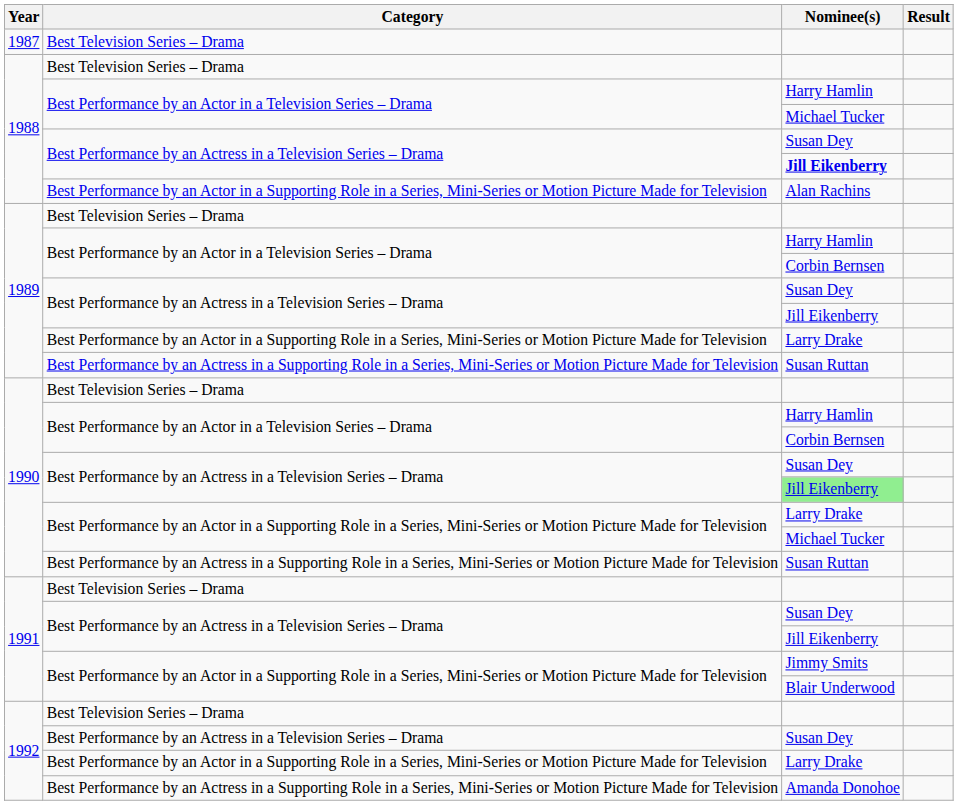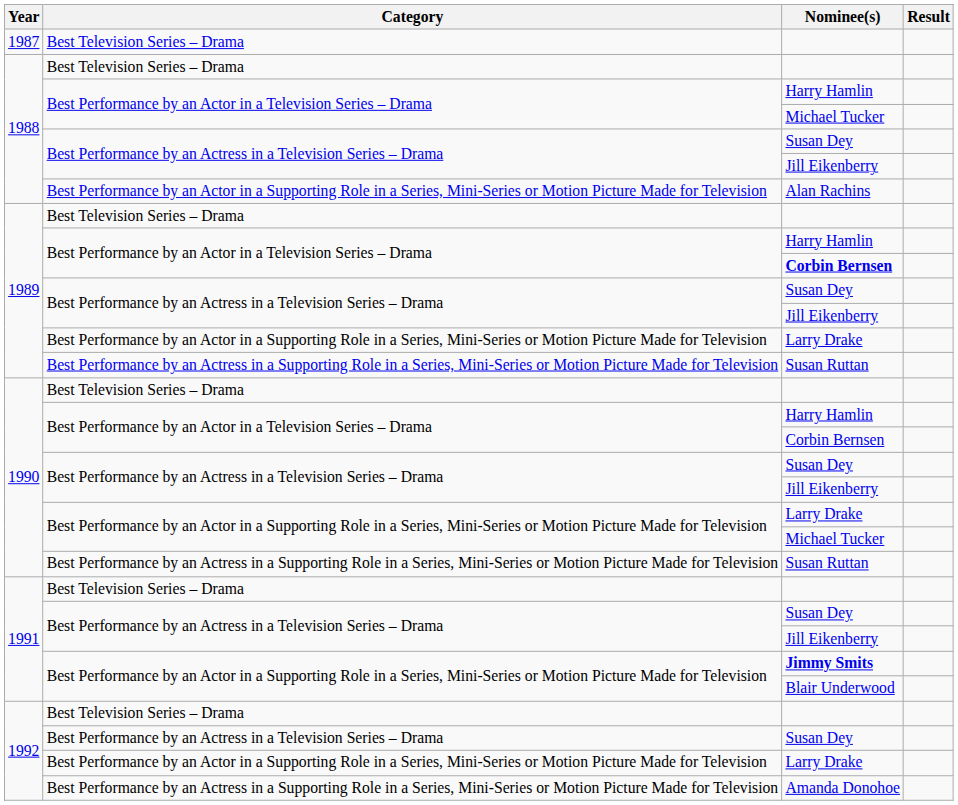1988 / Jill Eikenberry | Nominee(s): bold -> normal
1989 / Corbin Bernsen | Nominee(s): normal -> bold
1990 / Jill Eikenberry | Nominee(s): lightgreen background -> no background
Jimmy Smits | Nominee(s): normal -> bold
